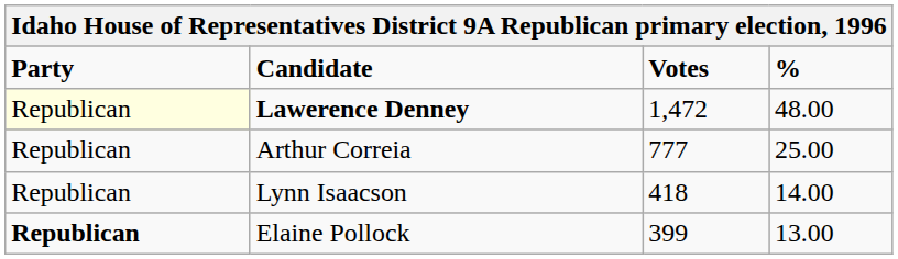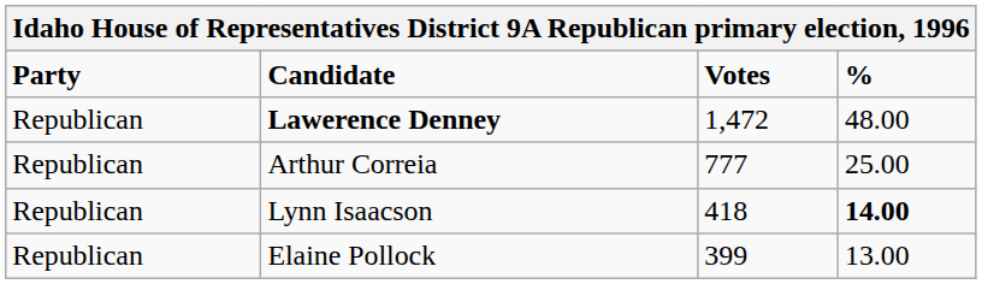Lawerence Denney | Party: lightyellow background -> no background
Lynn Isaacson | %: normal -> bold
Elaine Pollock | Party: bold -> normal
